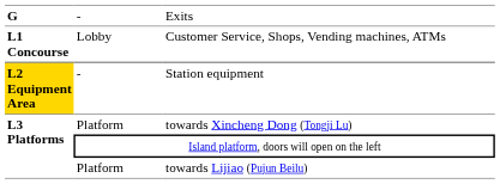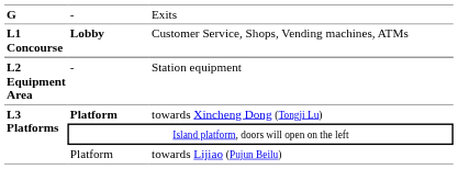Customer Service, Shops, Vending machines, ATMs | column 2: normal -> bold
Station equipment | column 1: gold background -> no background
towards Xincheng Dong (Tongji Lu) | column 2: normal -> bold
